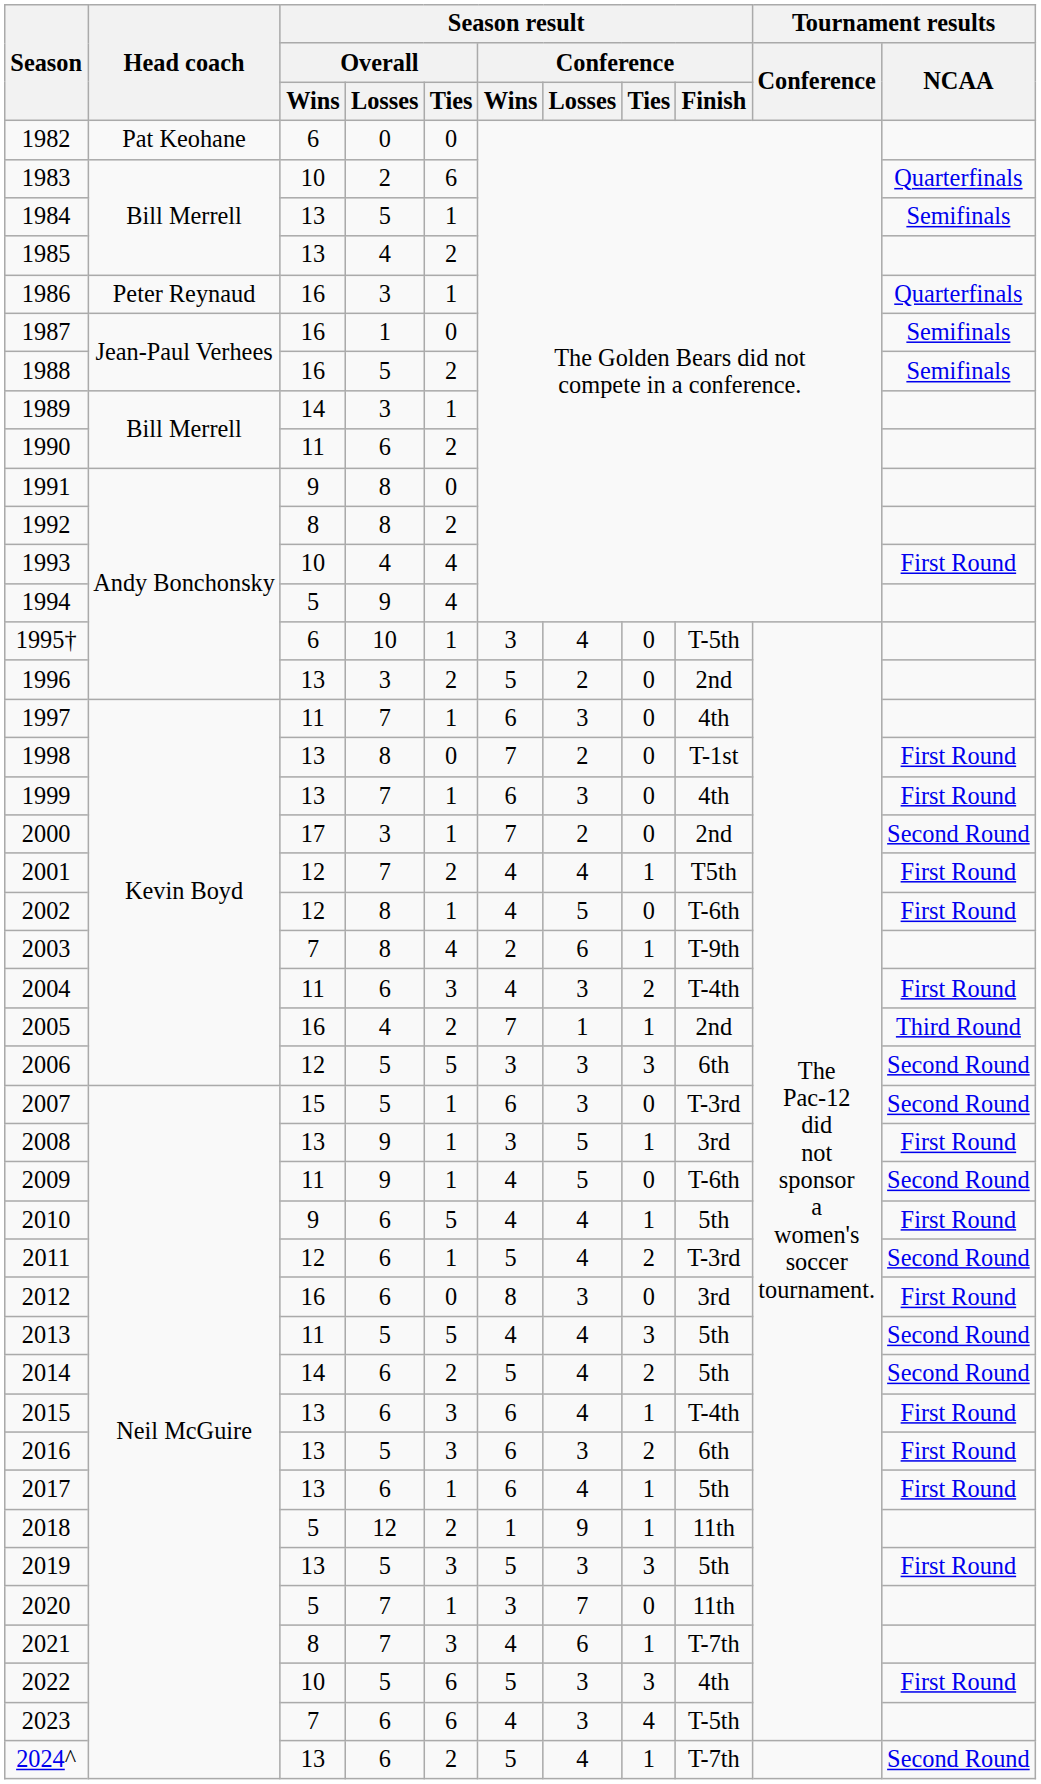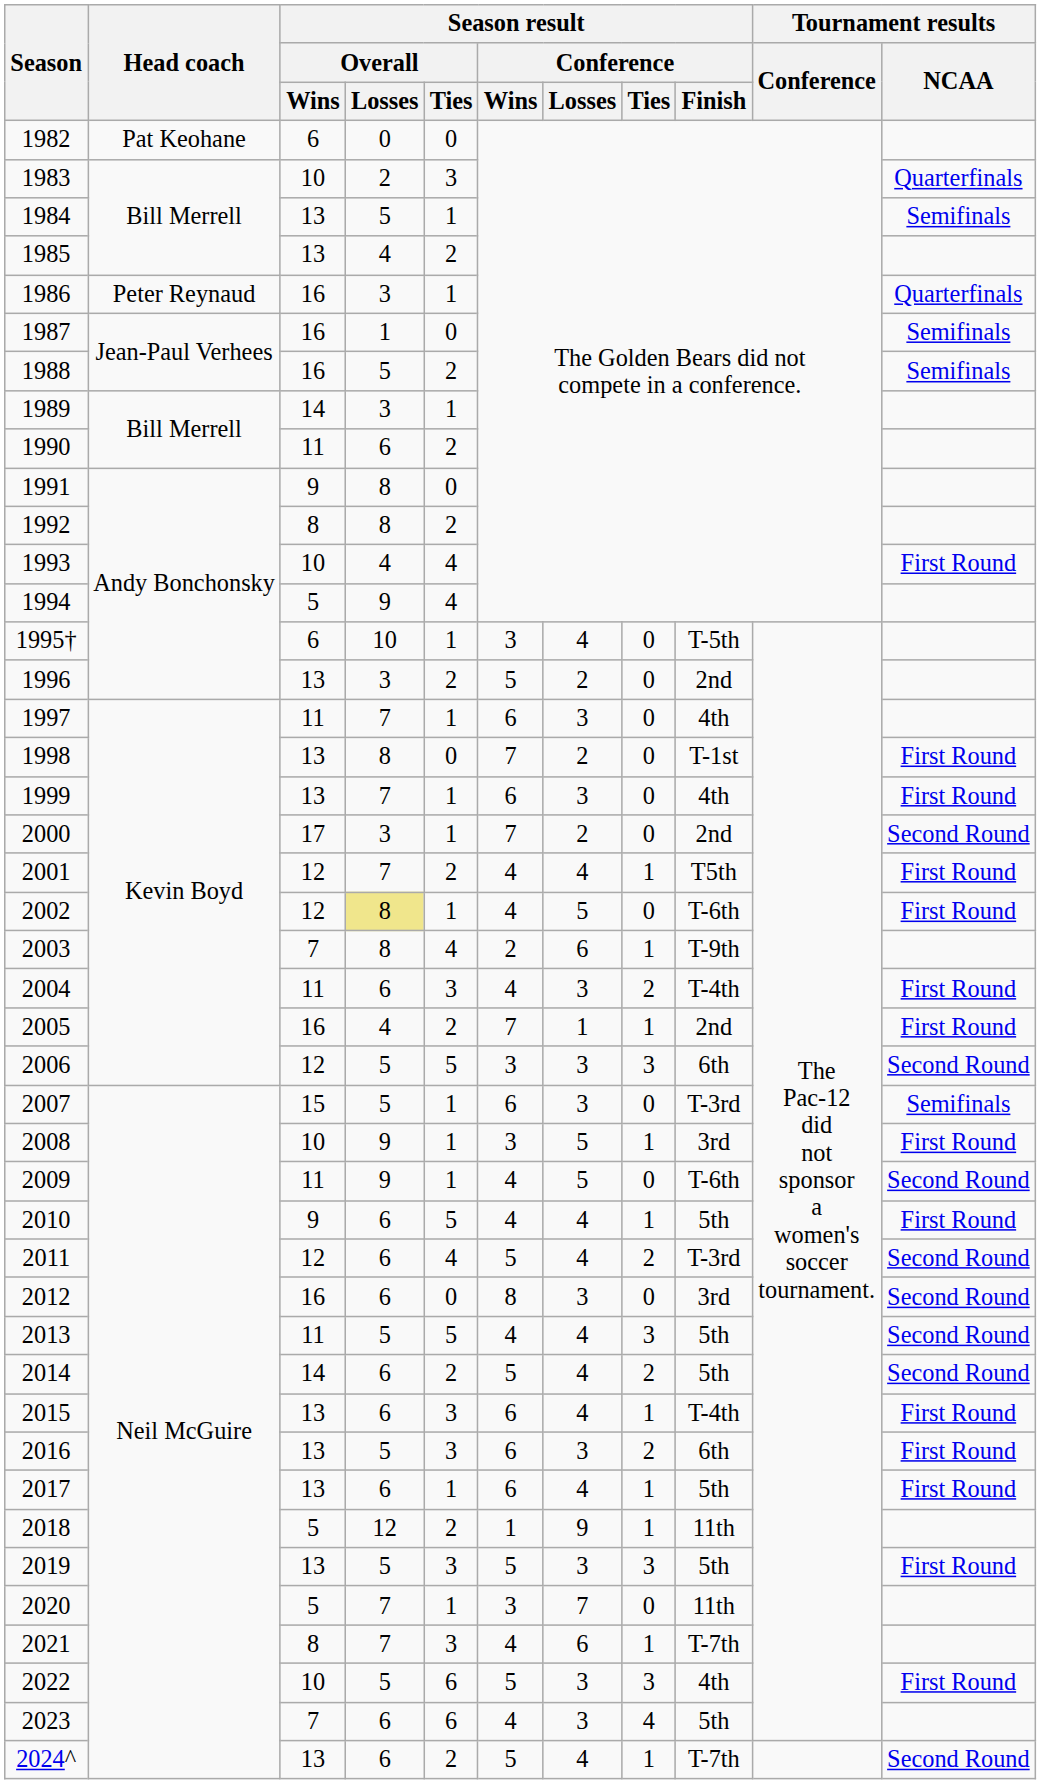1983 | Season result / Overall / Ties: 6 -> 3
2002 | Season result / Overall / Losses: no background -> khaki background
2005 | Tournament results / NCAA: Third Round -> First Round
2007 | Tournament results / NCAA: Second Round -> Semifinals
2008 | Season result / Overall / Wins: 13 -> 10
2011 | Season result / Overall / Ties: 1 -> 4
2012 | Tournament results / NCAA: First Round -> Second Round
2023 | Season result / Conference / Finish: T-5th -> 5th
